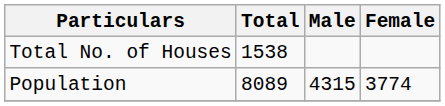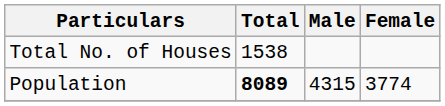Population | Total: normal -> bold
